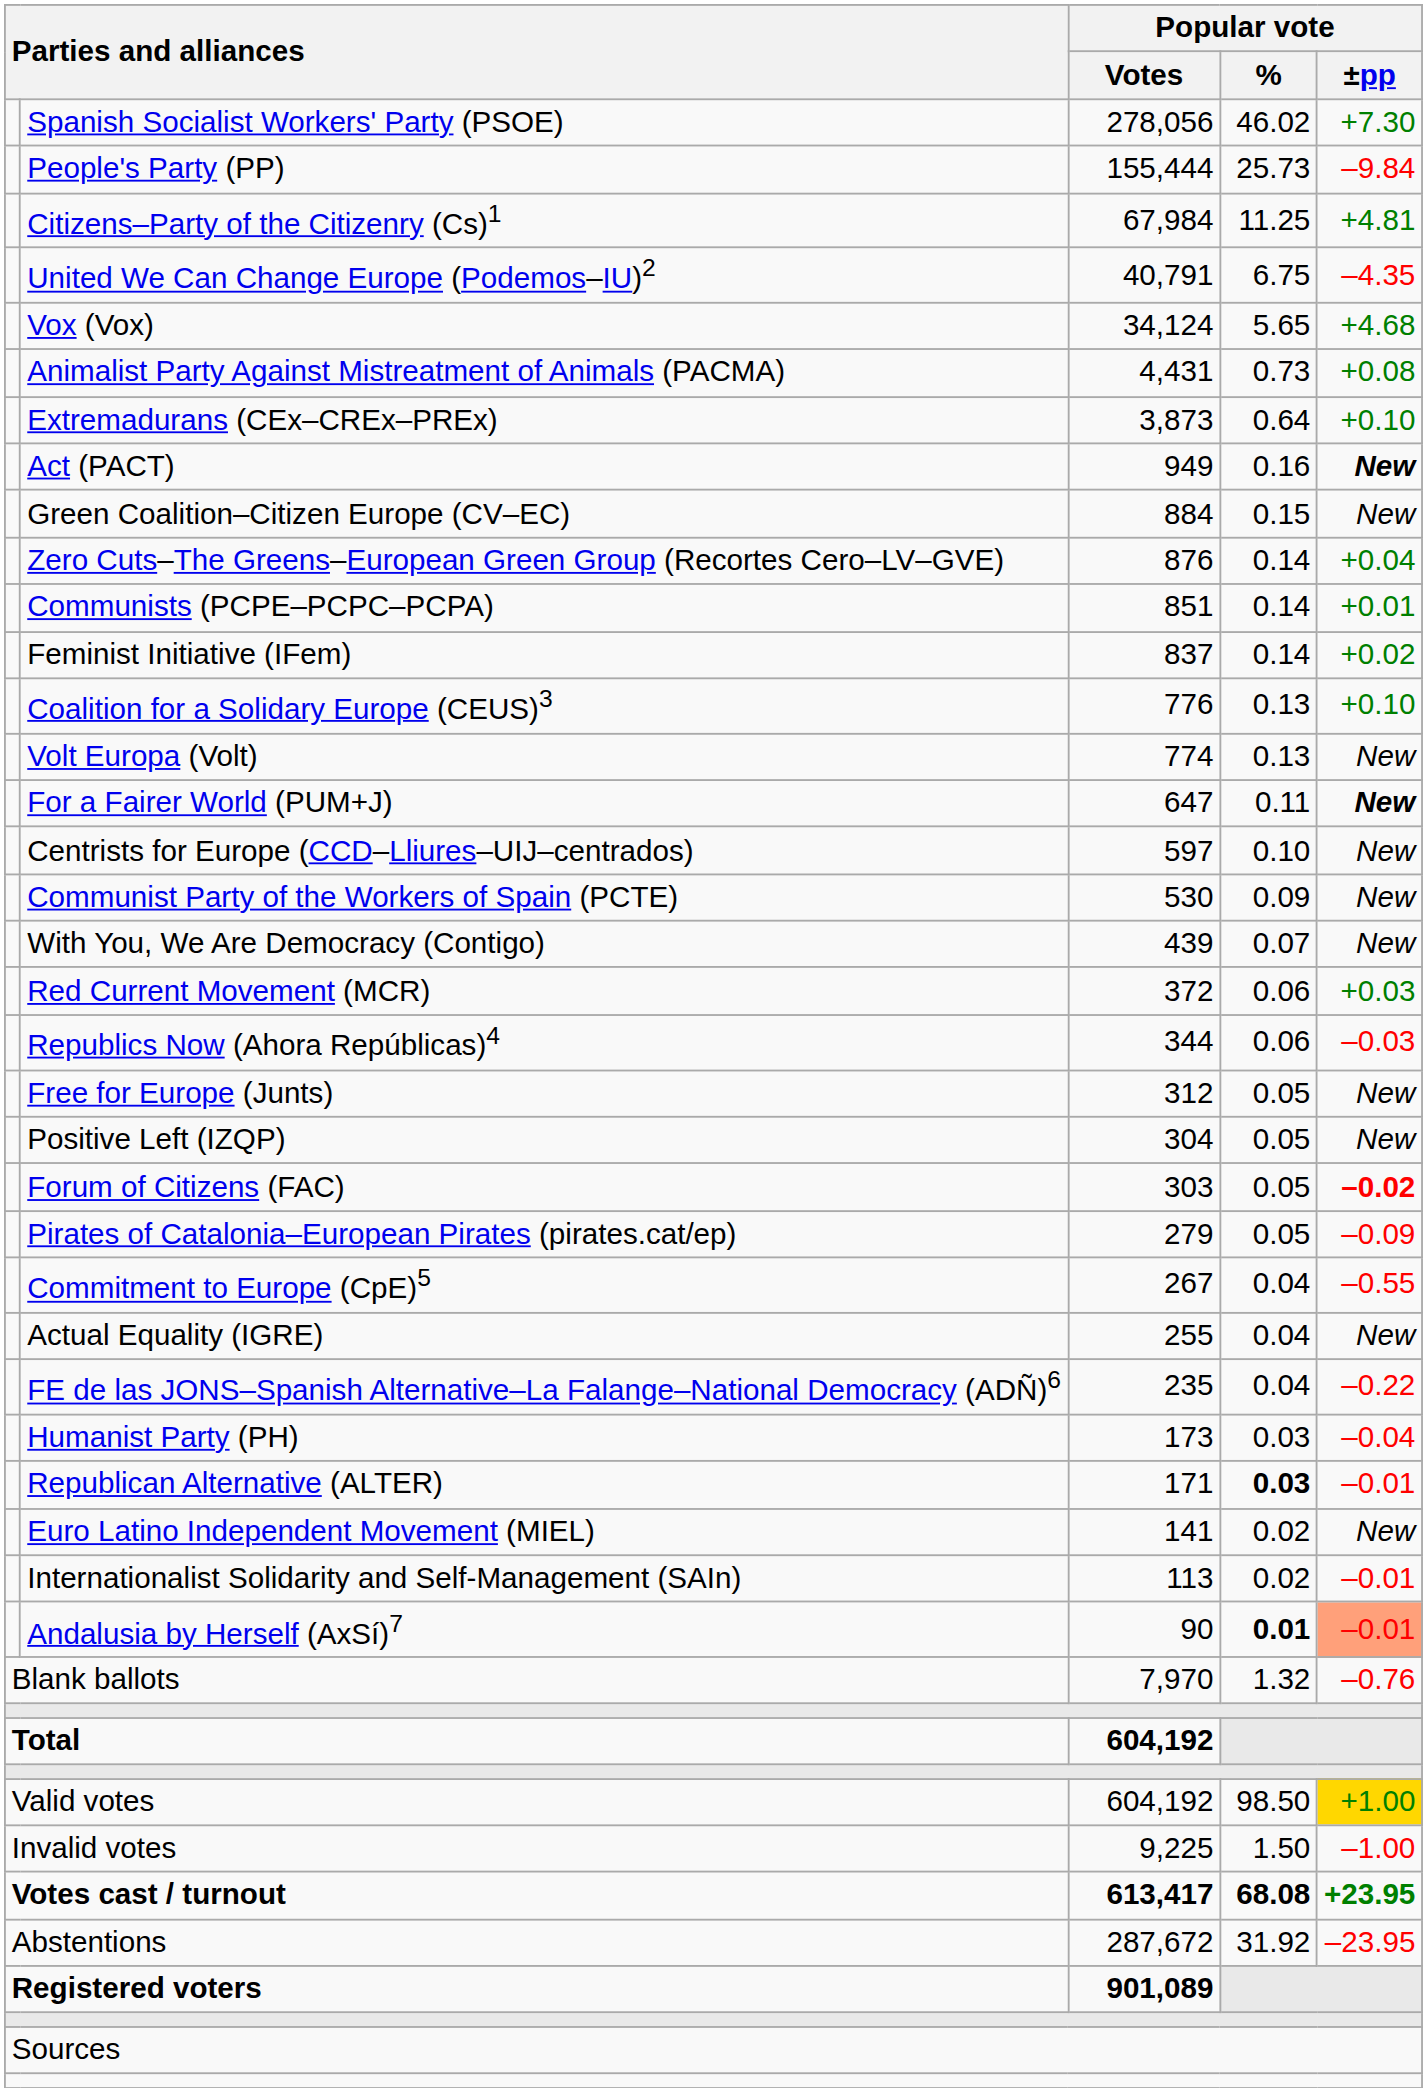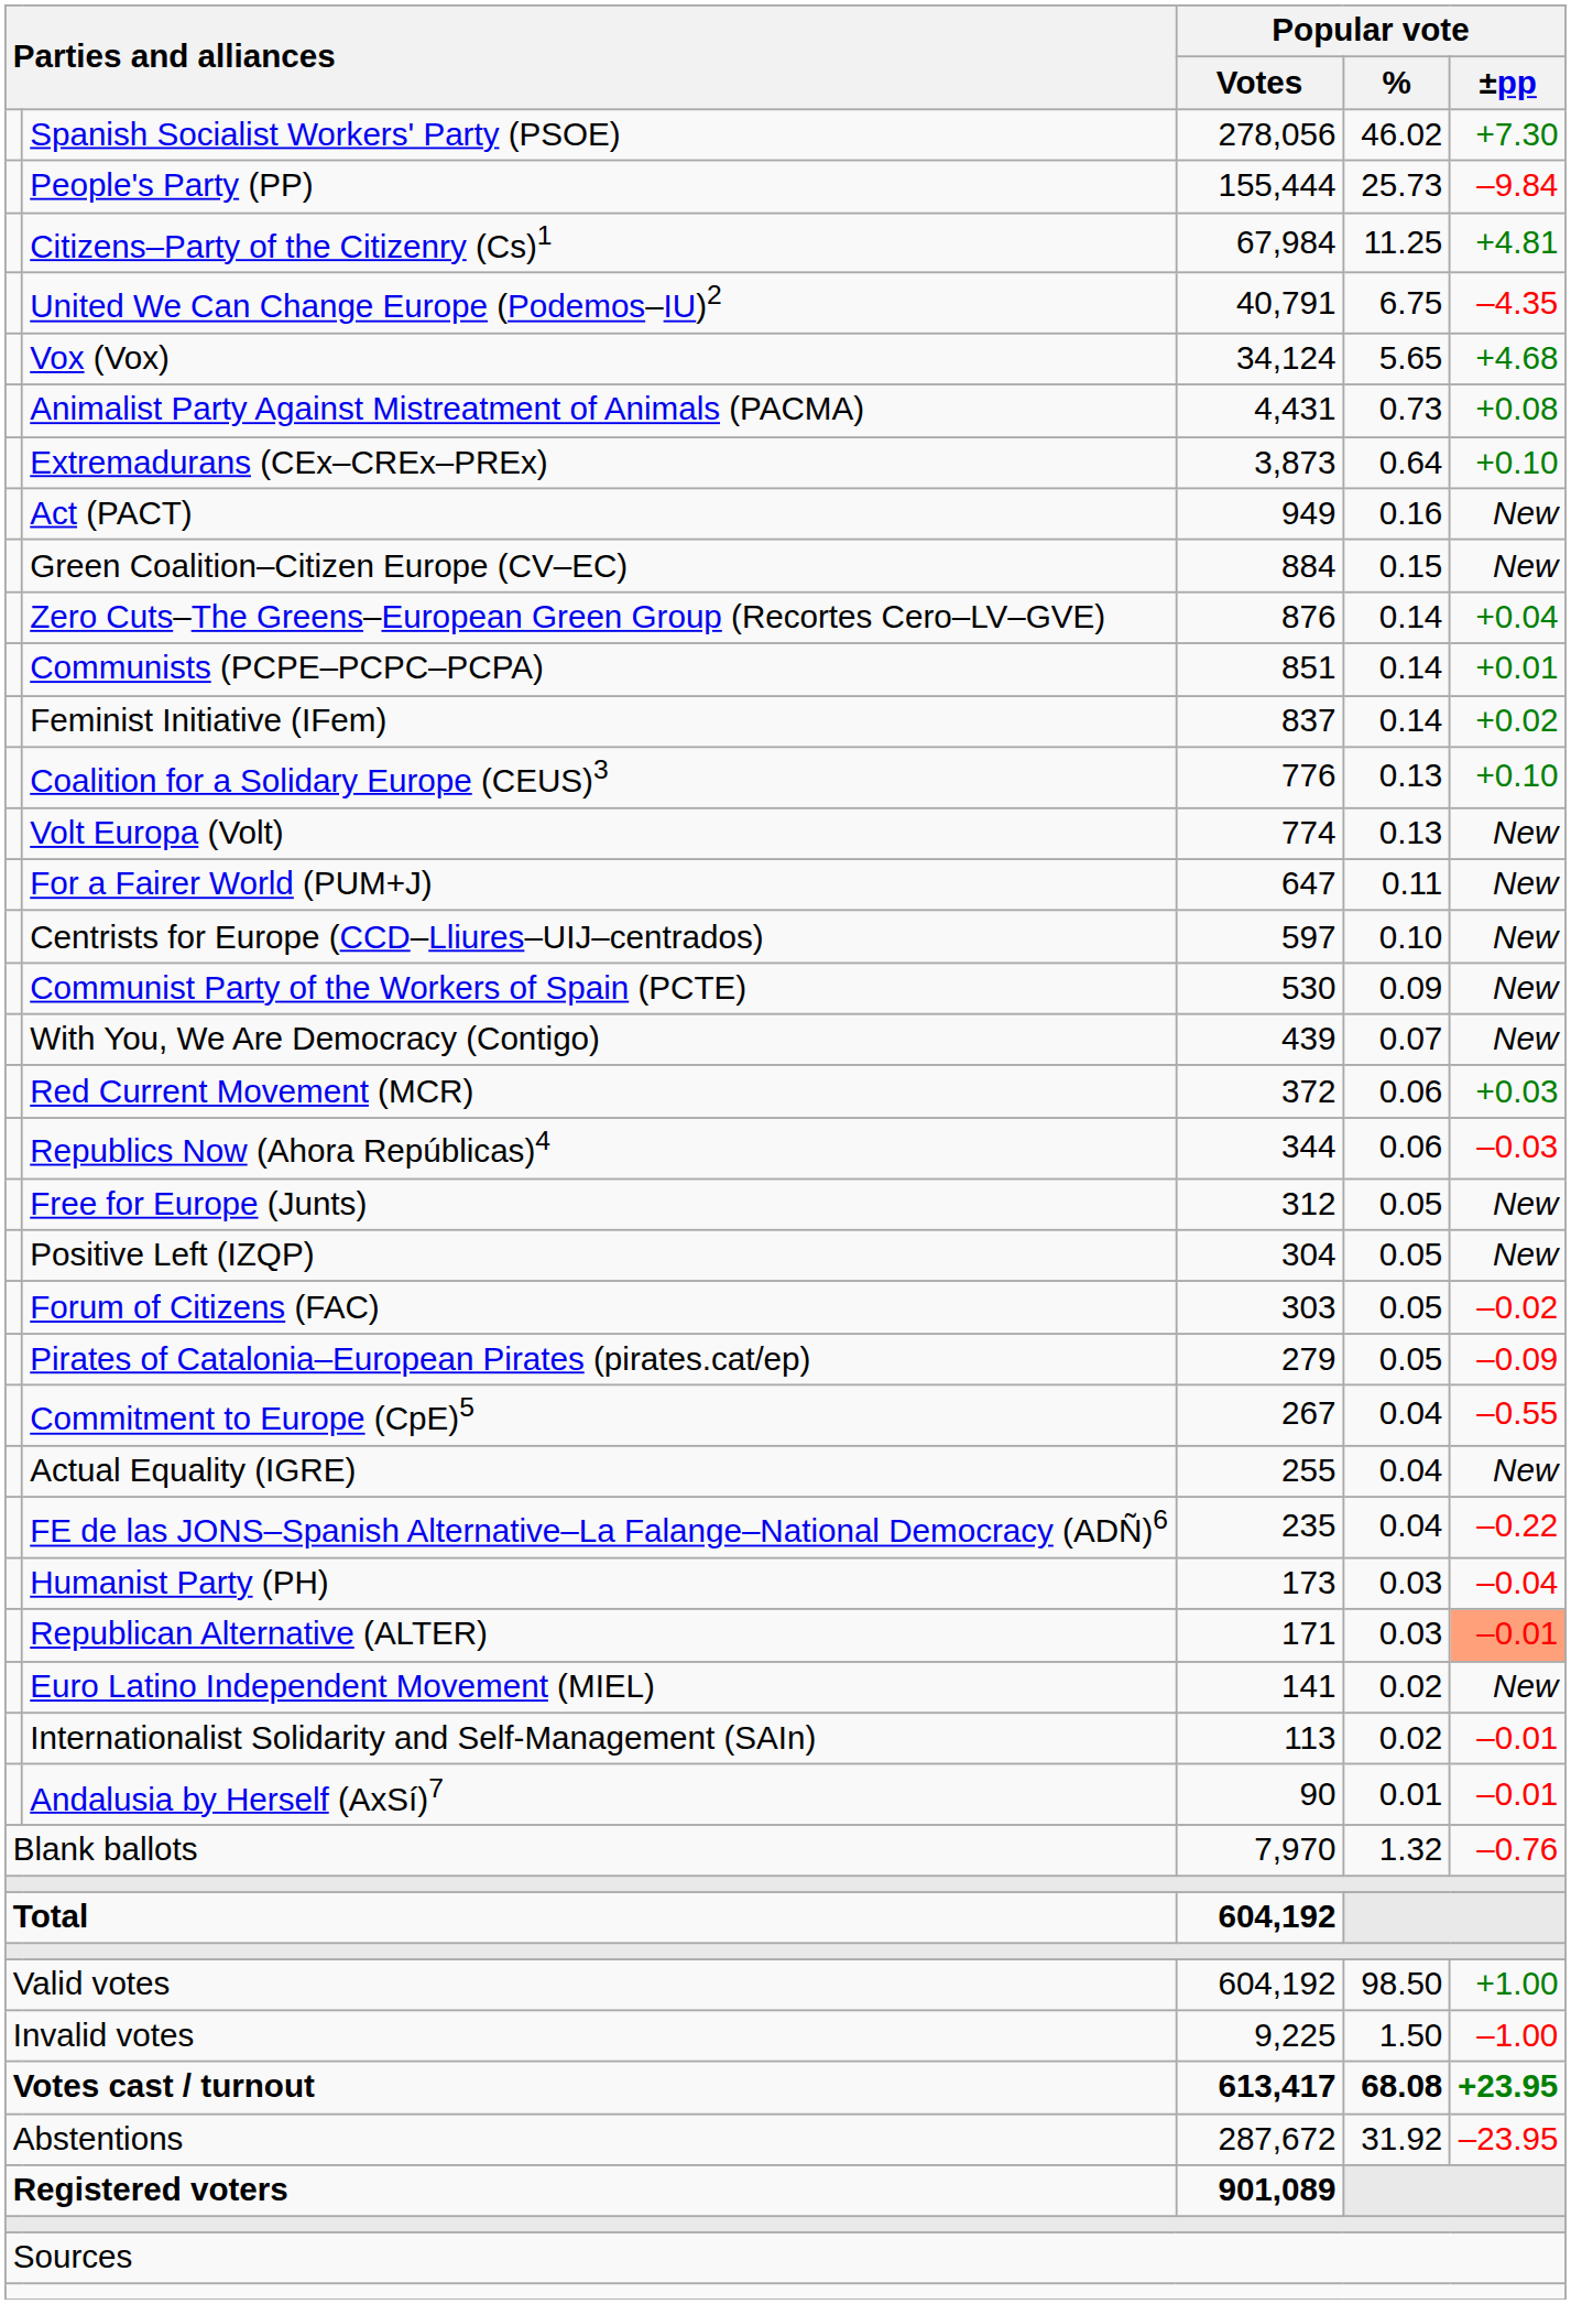Act (PACT) | Popular vote / ±pp: bold -> normal
For a Fairer World (PUM+J) | Popular vote / ±pp: bold -> normal
Forum of Citizens (FAC) | Popular vote / ±pp: bold -> normal
Republican Alternative (ALTER) | Popular vote / %: bold -> normal
Republican Alternative (ALTER) | Popular vote / ±pp: no background -> lightsalmon background
Andalusia by Herself (AxSí)7 | Popular vote / %: bold -> normal
Andalusia by Herself (AxSí)7 | Popular vote / ±pp: lightsalmon background -> no background
Valid votes | Popular vote / ±pp: gold background -> no background
